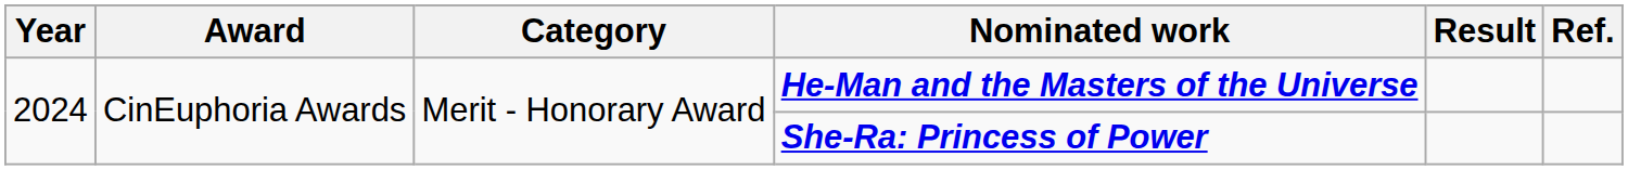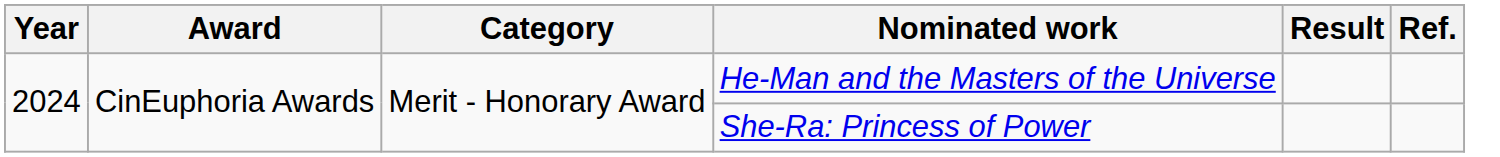He-Man and the Masters of the Universe | Nominated work: bold -> normal
She-Ra: Princess of Power | Nominated work: bold -> normal
